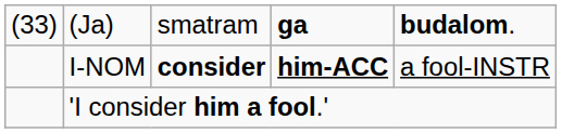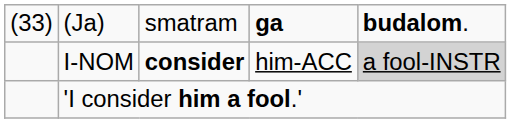I-NOM | column 4: bold -> normal
I-NOM | column 5: no background -> lightgrey background
